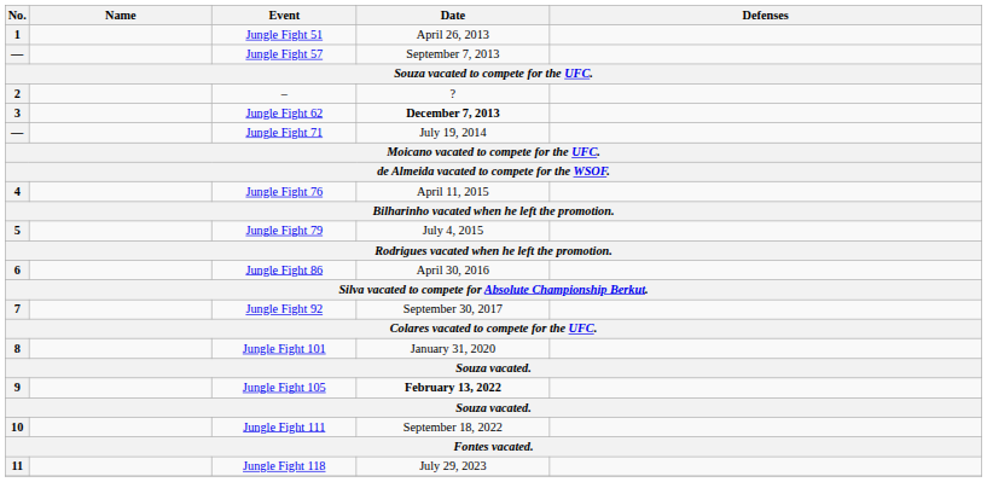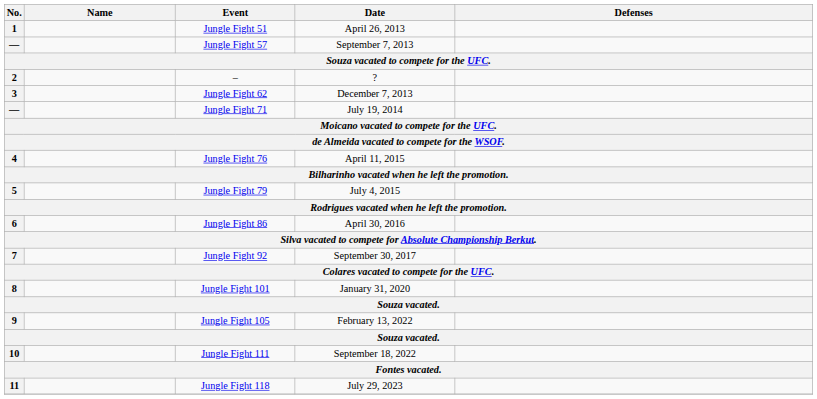3 | Date: bold -> normal
9 | Date: bold -> normal
